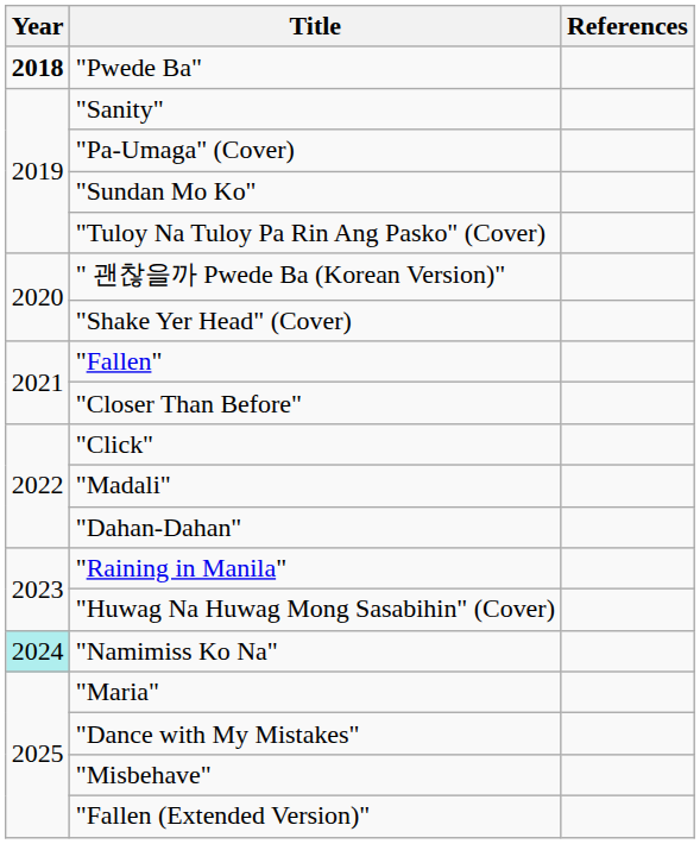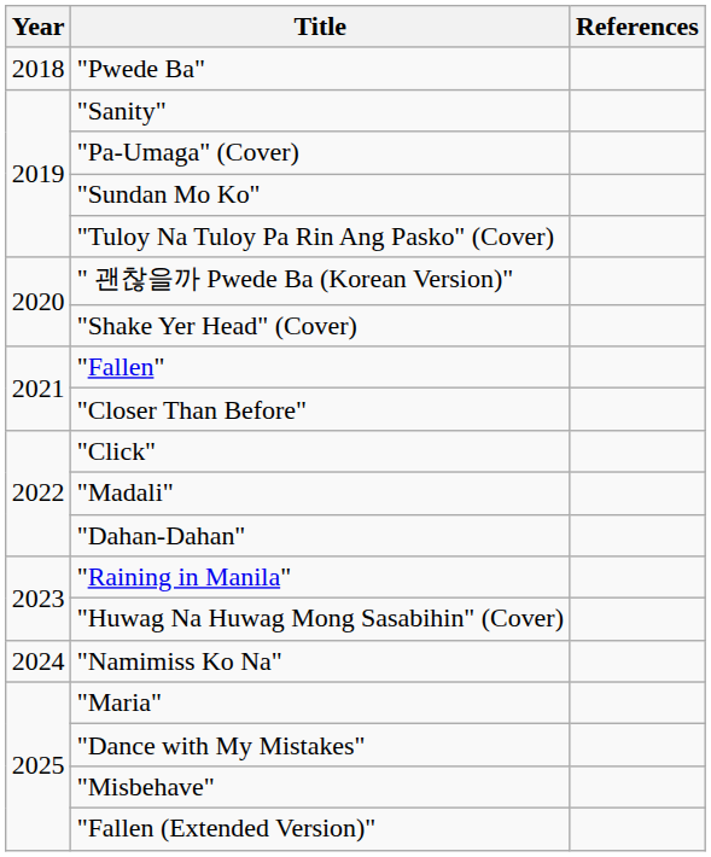"Pwede Ba" | Year: bold -> normal
"Namimiss Ko Na" | Year: paleturquoise background -> no background
